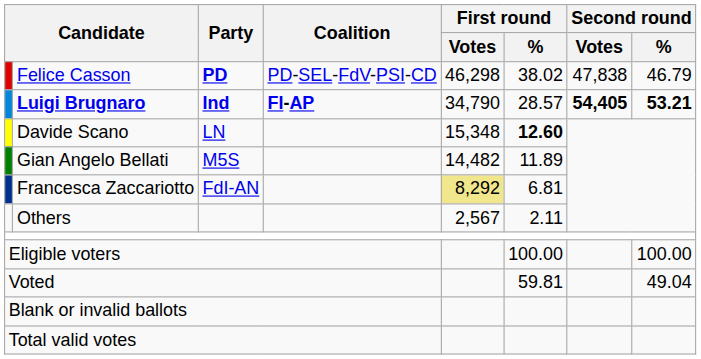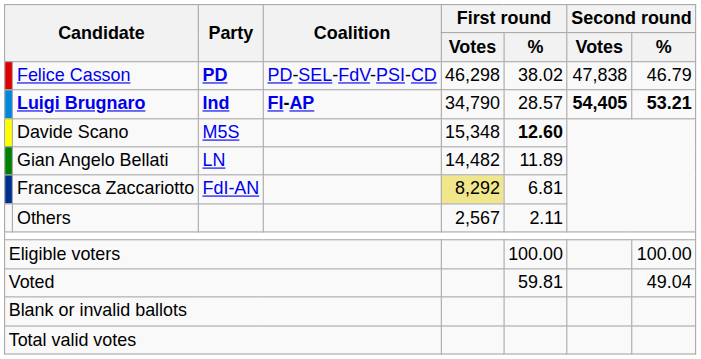Davide Scano | Party: LN -> M5S
Gian Angelo Bellati | Party: M5S -> LN
